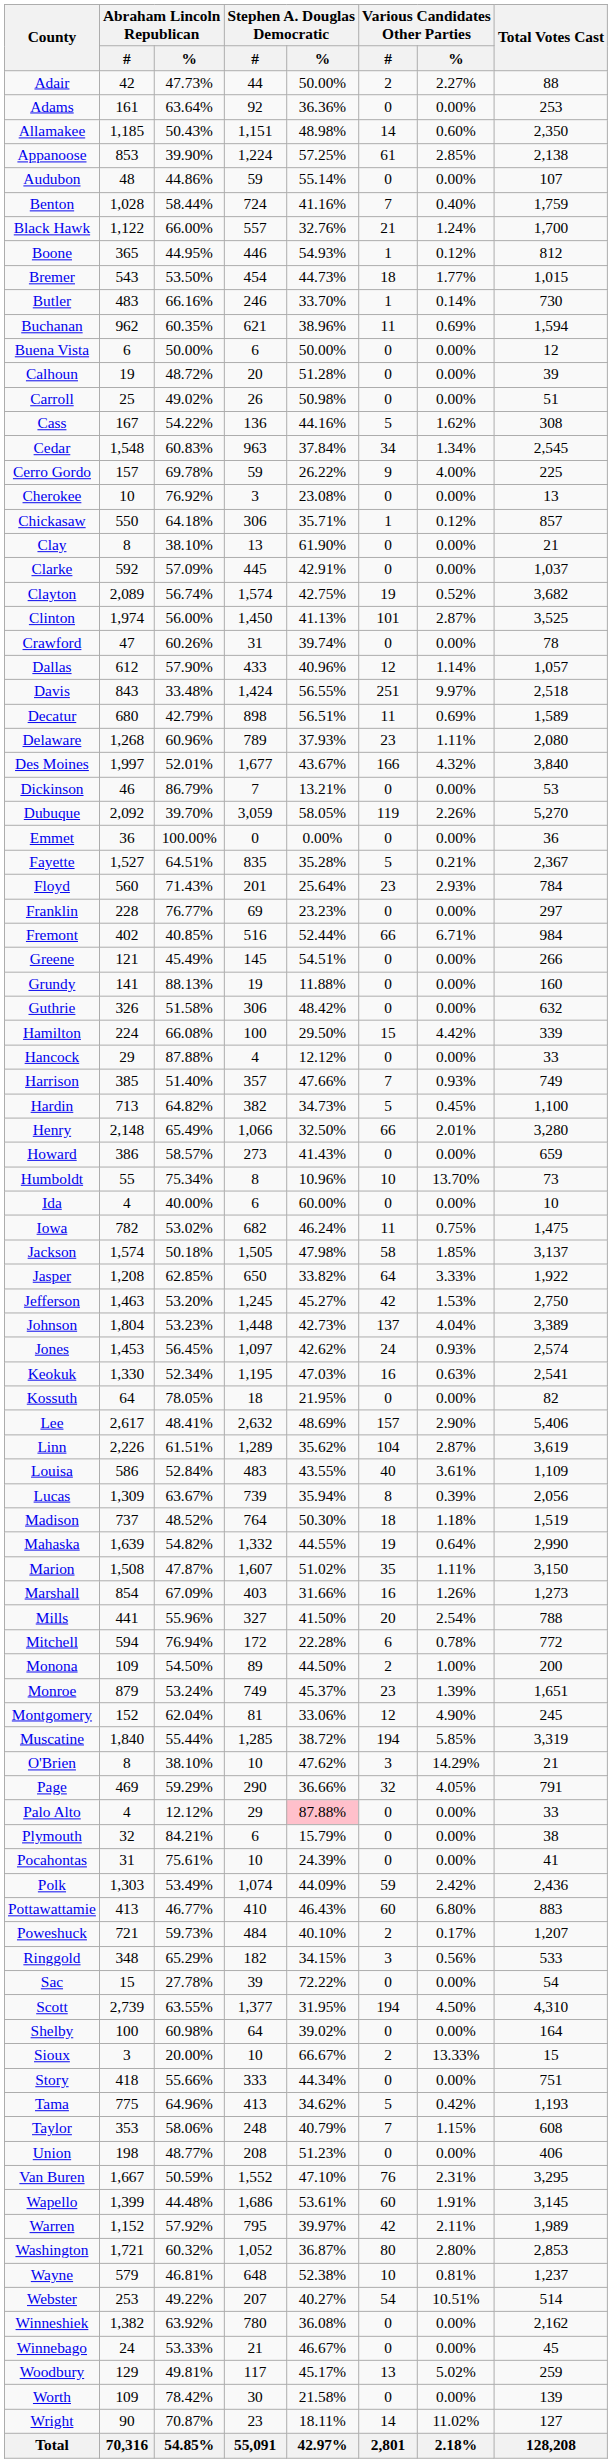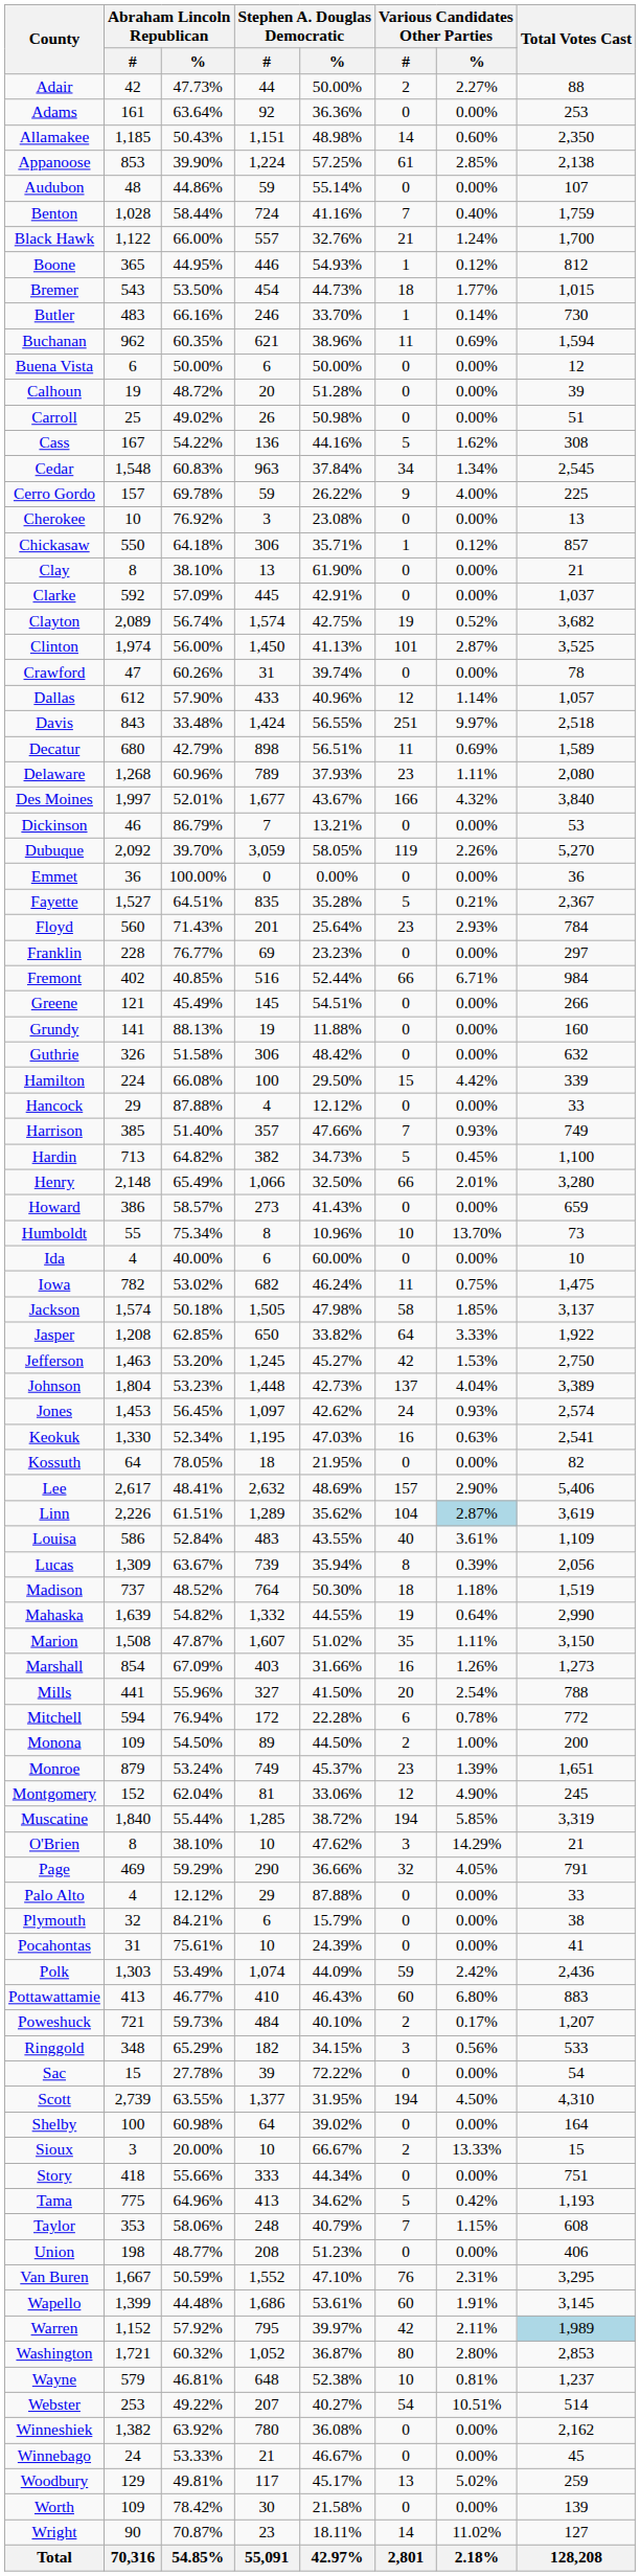Linn | Various Candidates Other Parties / %: no background -> lightblue background
Palo Alto | Stephen A. Douglas Democratic / %: pink background -> no background
Warren | Total Votes Cast: no background -> lightblue background
